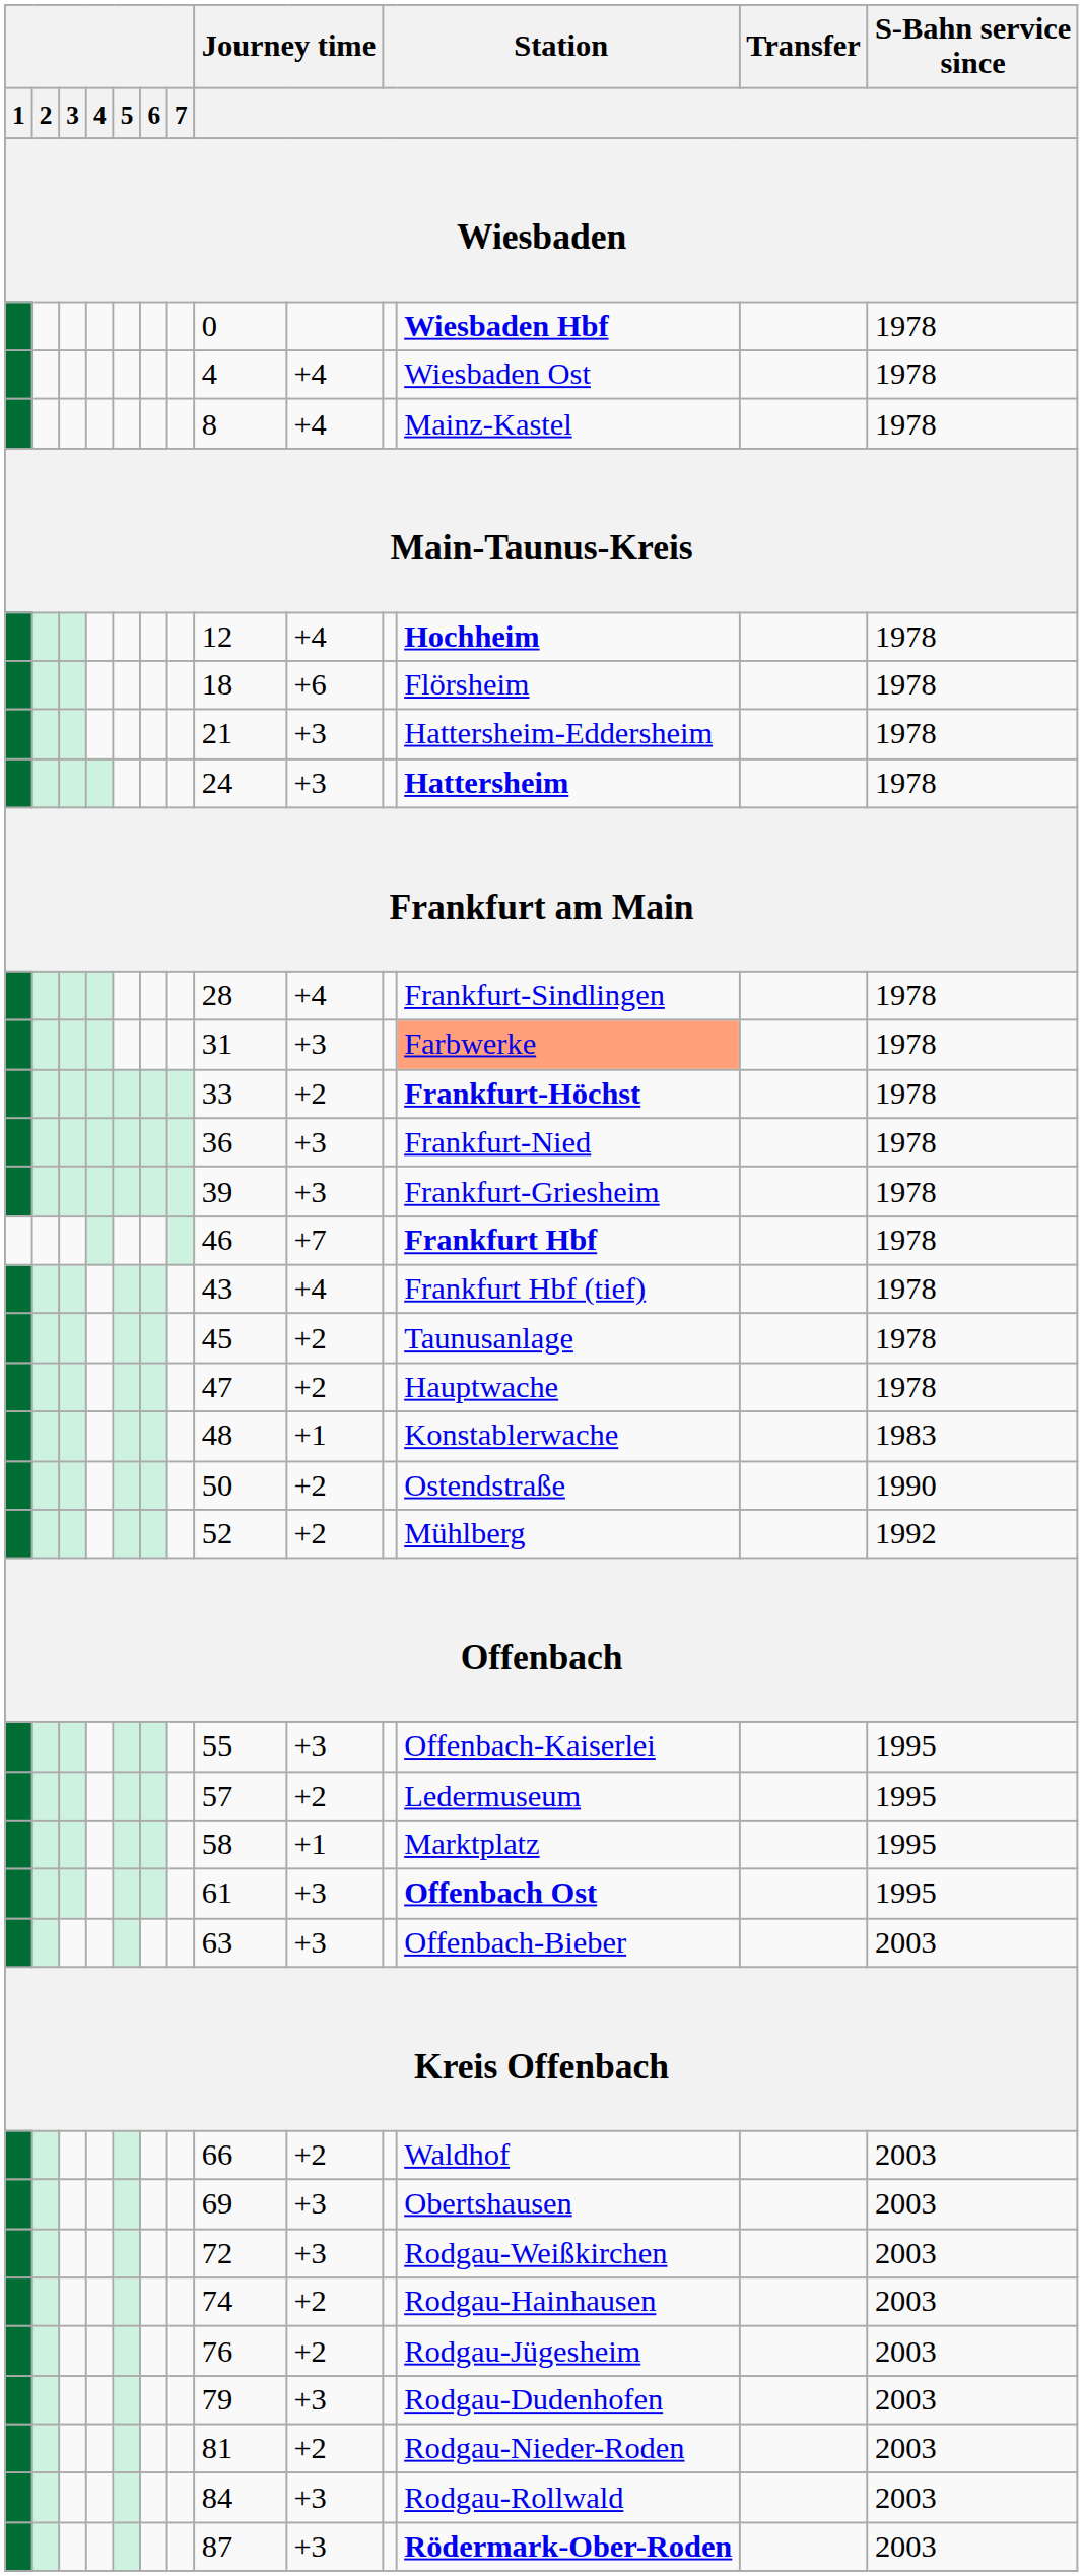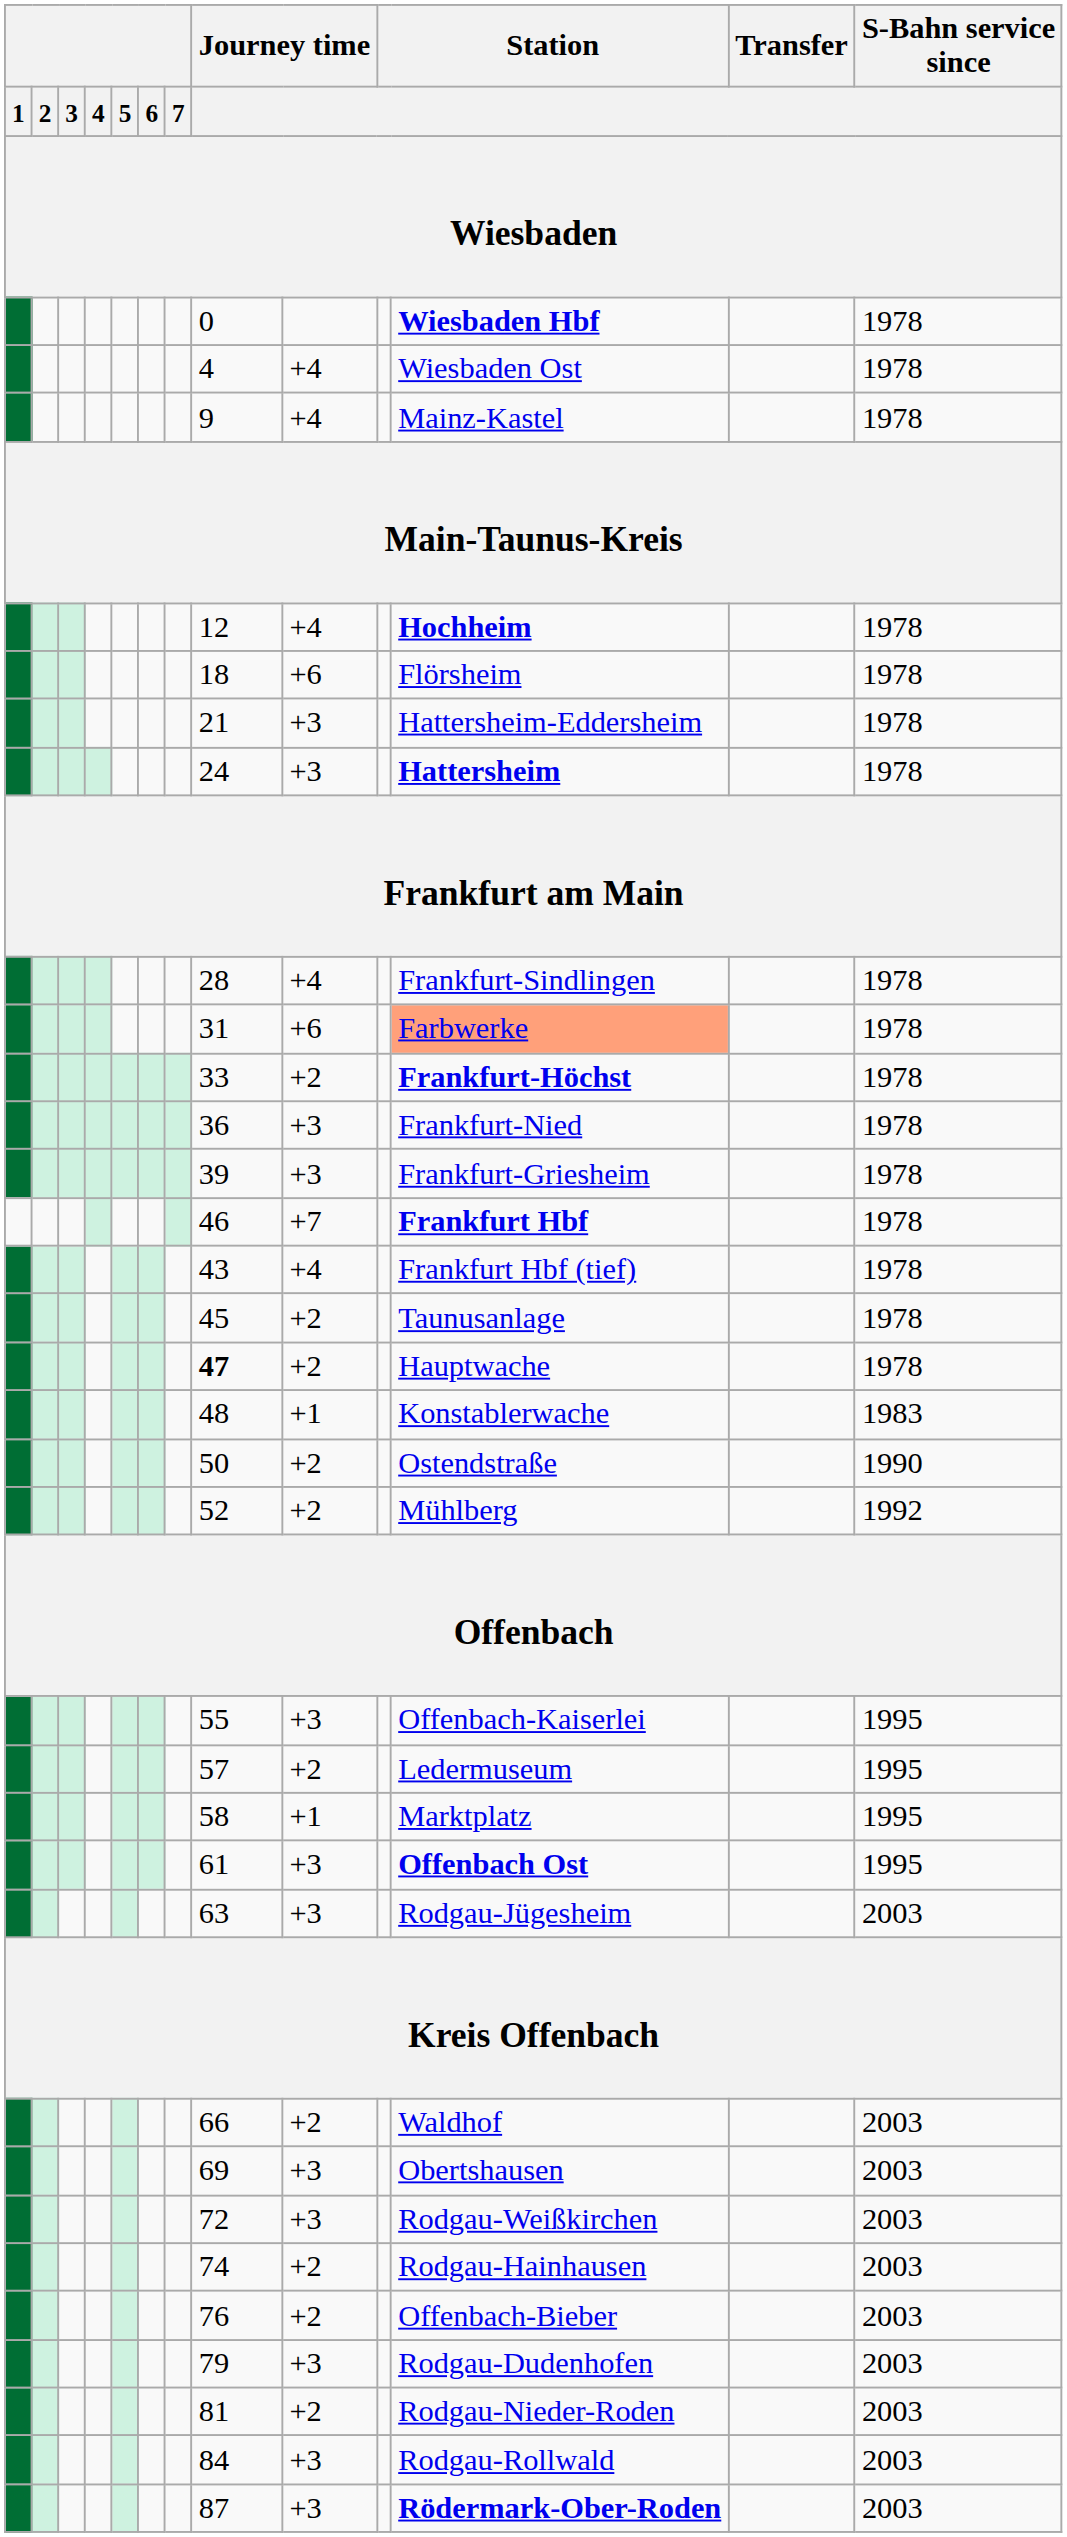row 6 | column 8: 8 -> 9
row 14 | column 9: +3 -> +6
row 21 | column 8: normal -> bold
row 30 | column 11: Offenbach-Bieber -> Rodgau-Jügesheim
row 36 | column 11: Rodgau-Jügesheim -> Offenbach-Bieber
